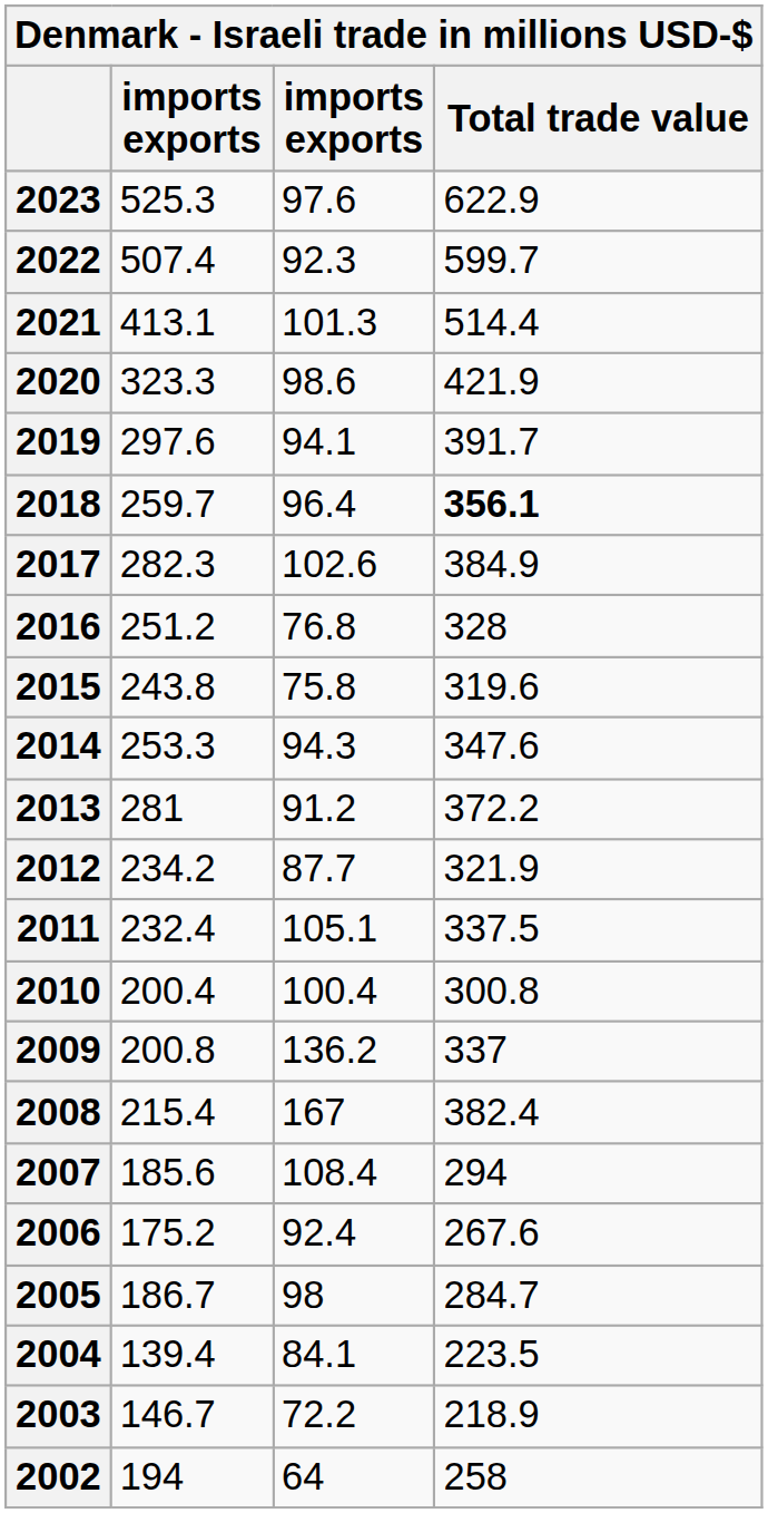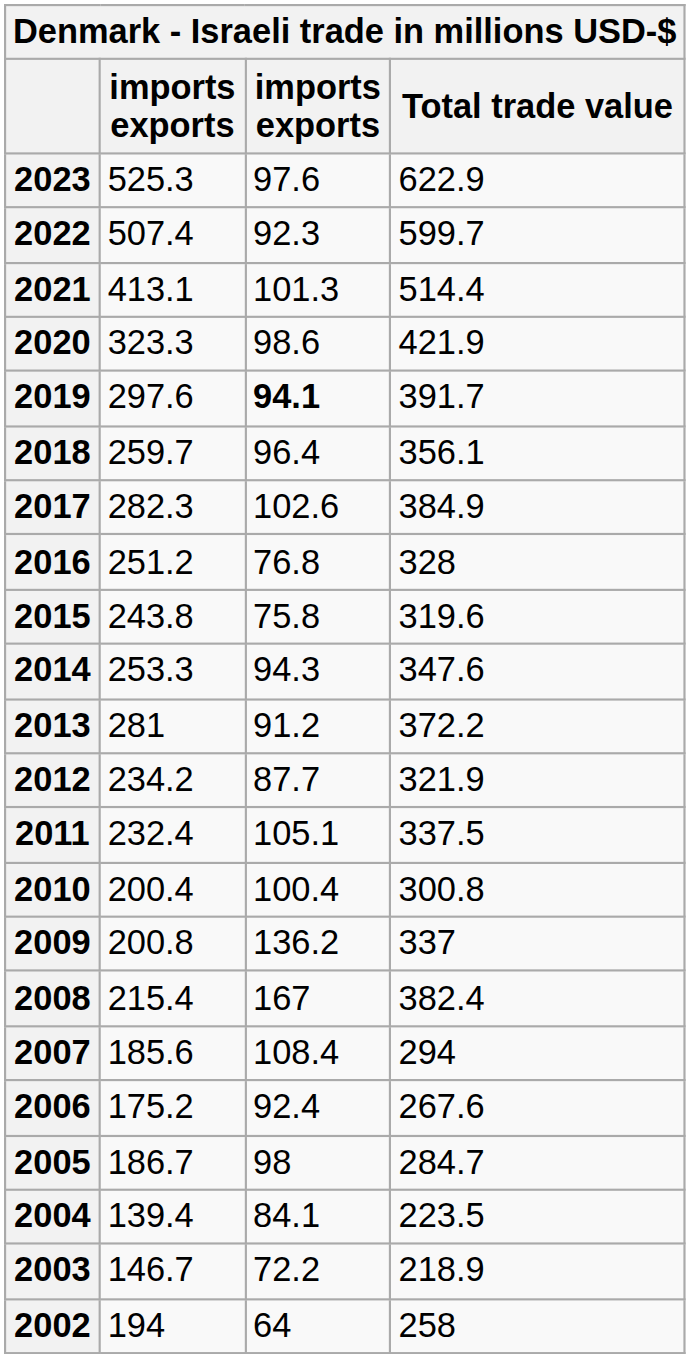2019 | column 3: normal -> bold
2018 | Total trade value: bold -> normal
